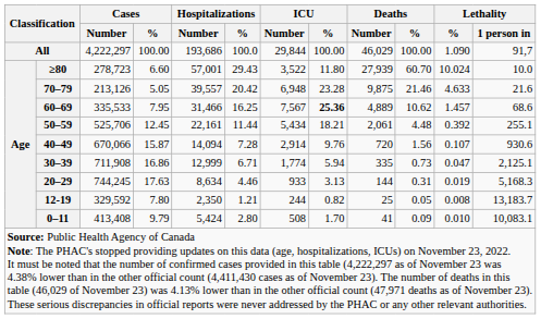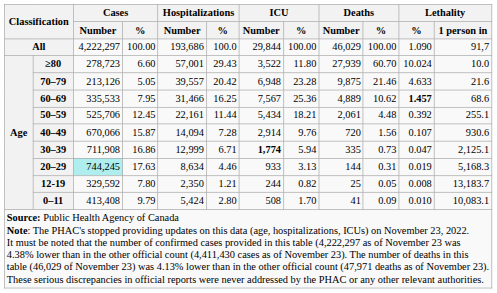60–69 | ICU / %: bold -> normal
60–69 | Lethality / %: normal -> bold
30–39 | ICU / Number: normal -> bold
20–29 | Cases / Number: no background -> paleturquoise background
